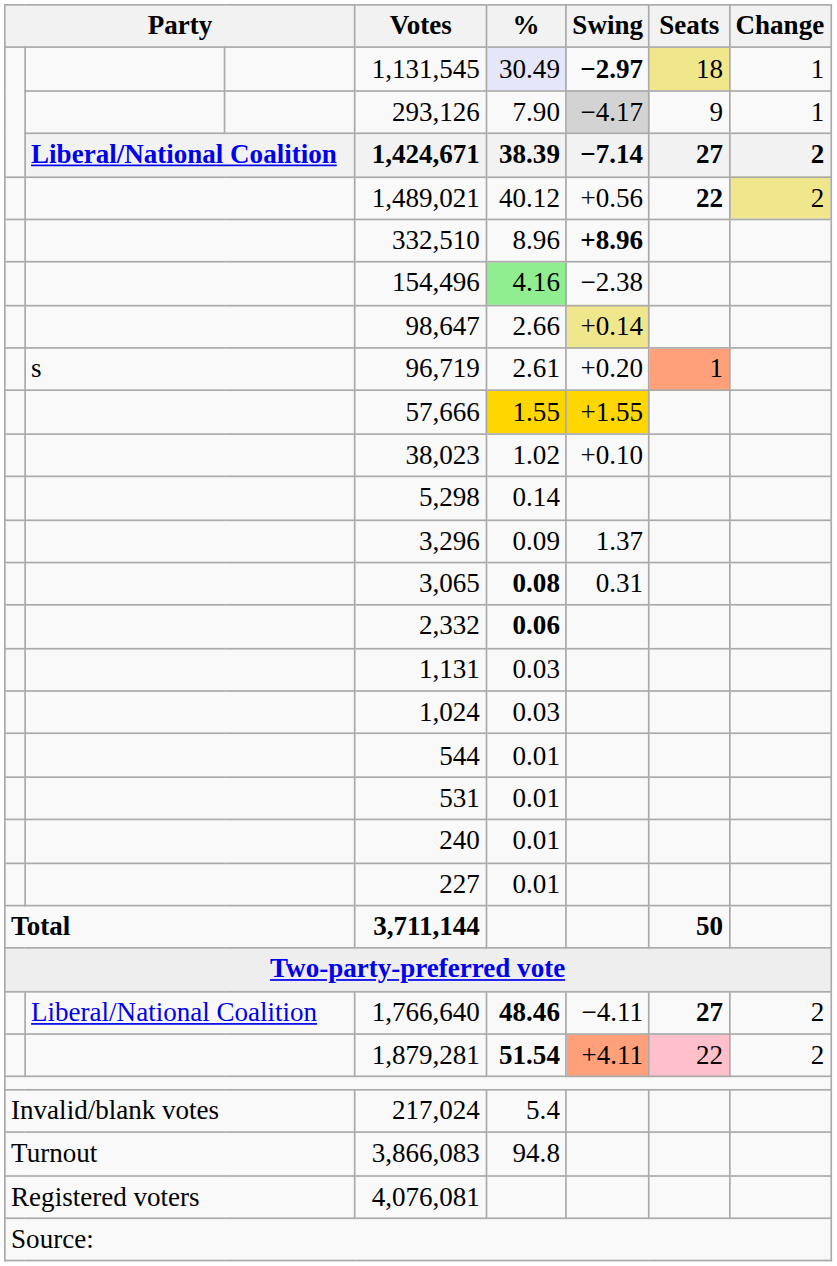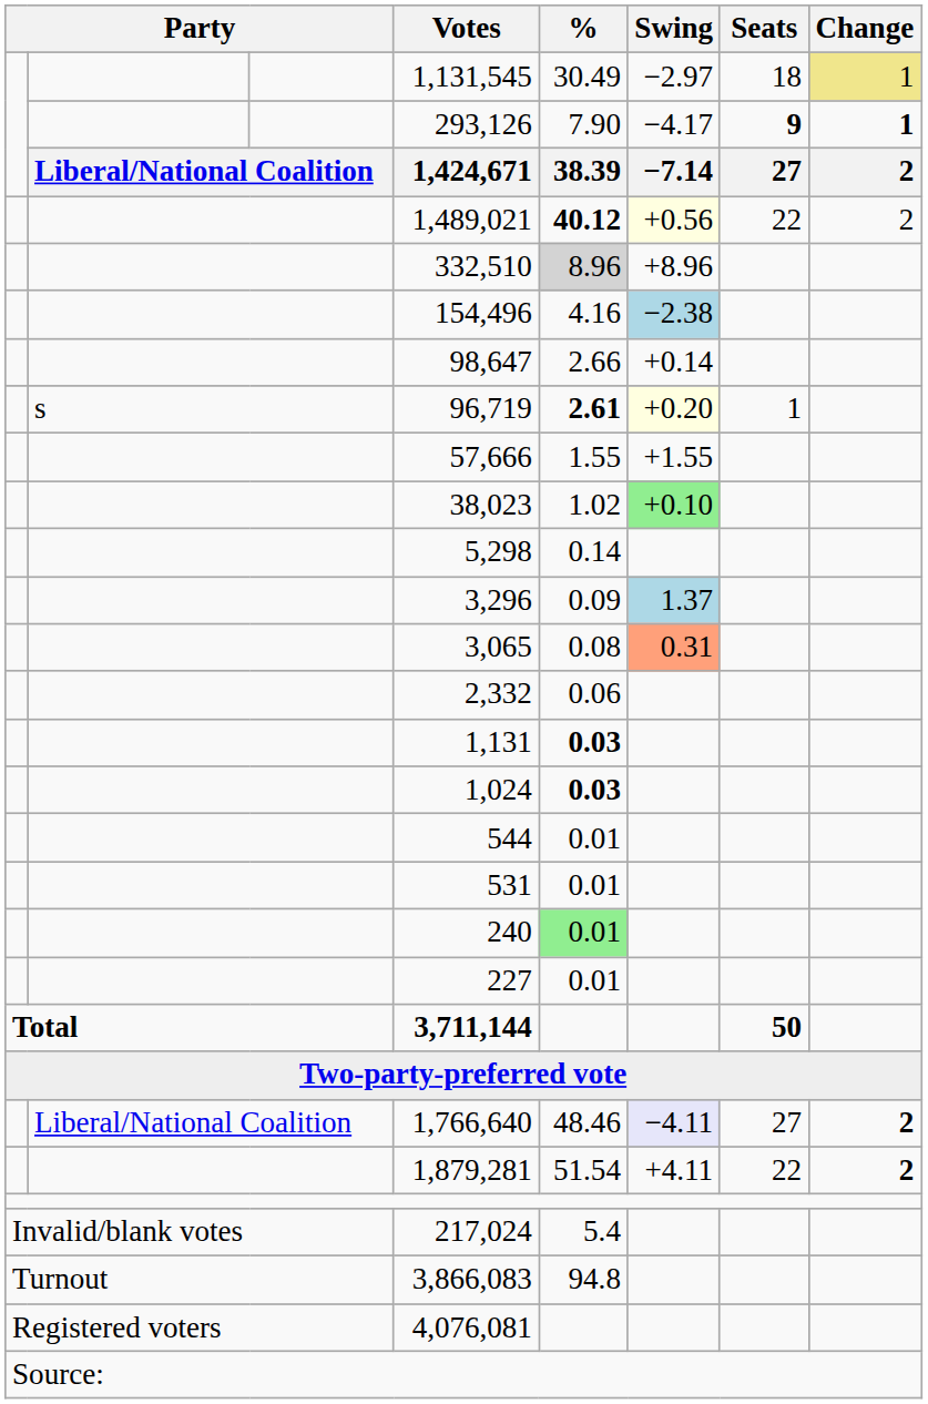1,131,545 | %: lavender background -> no background
1,131,545 | Swing: bold -> normal
1,131,545 | Seats: khaki background -> no background
1,131,545 | Change: no background -> khaki background
293,126 | Swing: lightgrey background -> no background
293,126 | Seats: normal -> bold
293,126 | Change: normal -> bold
1,489,021 | %: normal -> bold
1,489,021 | Swing: no background -> lightyellow background
1,489,021 | Seats: bold -> normal
1,489,021 | Change: khaki background -> no background
332,510 | %: no background -> lightgrey background
332,510 | Swing: bold -> normal
154,496 | %: lightgreen background -> no background
154,496 | Swing: no background -> lightblue background
98,647 | Swing: khaki background -> no background
96,719 | %: normal -> bold
96,719 | Swing: no background -> lightyellow background
96,719 | Seats: lightsalmon background -> no background
57,666 | %: gold background -> no background
57,666 | Swing: gold background -> no background
38,023 | Swing: no background -> lightgreen background
3,296 | Swing: no background -> lightblue background
3,065 | %: bold -> normal
3,065 | Swing: no background -> lightsalmon background
2,332 | %: bold -> normal
1,131 | %: normal -> bold
1,024 | %: normal -> bold
240 | %: no background -> lightgreen background
1,766,640 | %: bold -> normal
1,766,640 | Swing: no background -> lavender background
1,766,640 | Seats: bold -> normal
1,766,640 | Change: normal -> bold
1,879,281 | %: bold -> normal
1,879,281 | Swing: lightsalmon background -> no background
1,879,281 | Seats: pink background -> no background
1,879,281 | Change: normal -> bold
